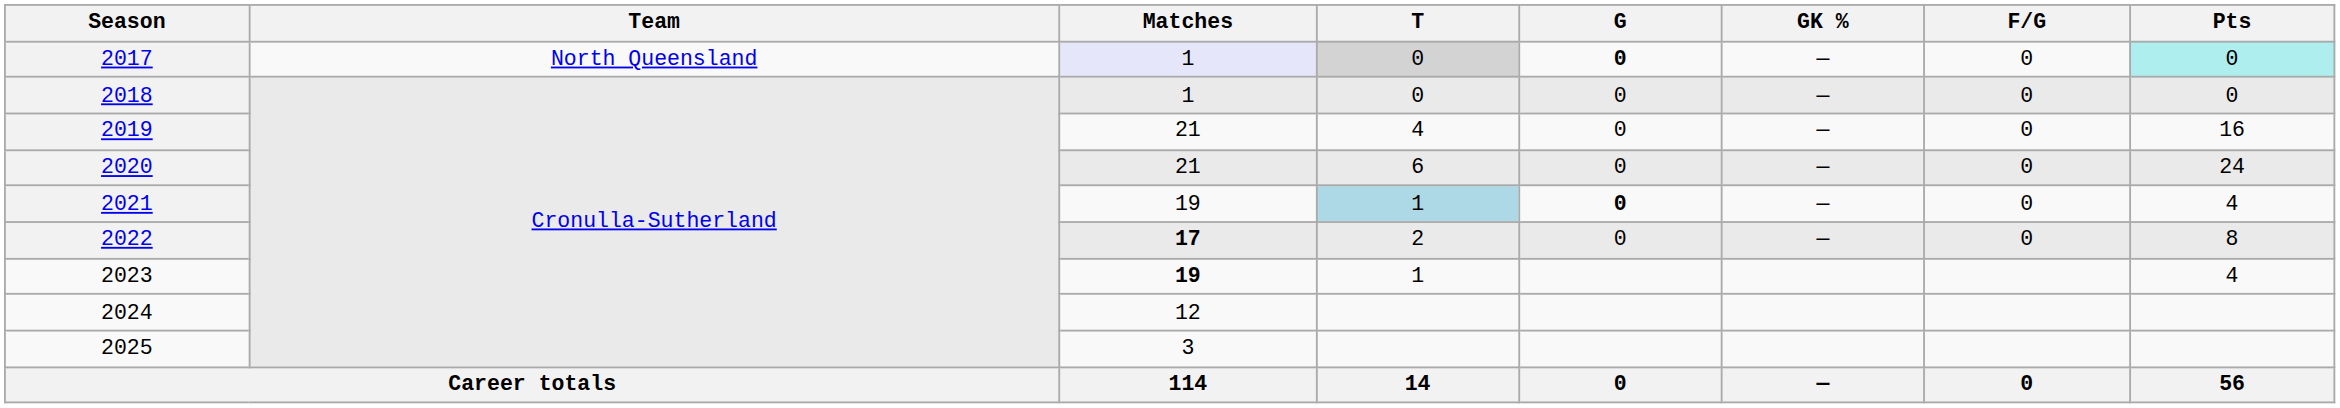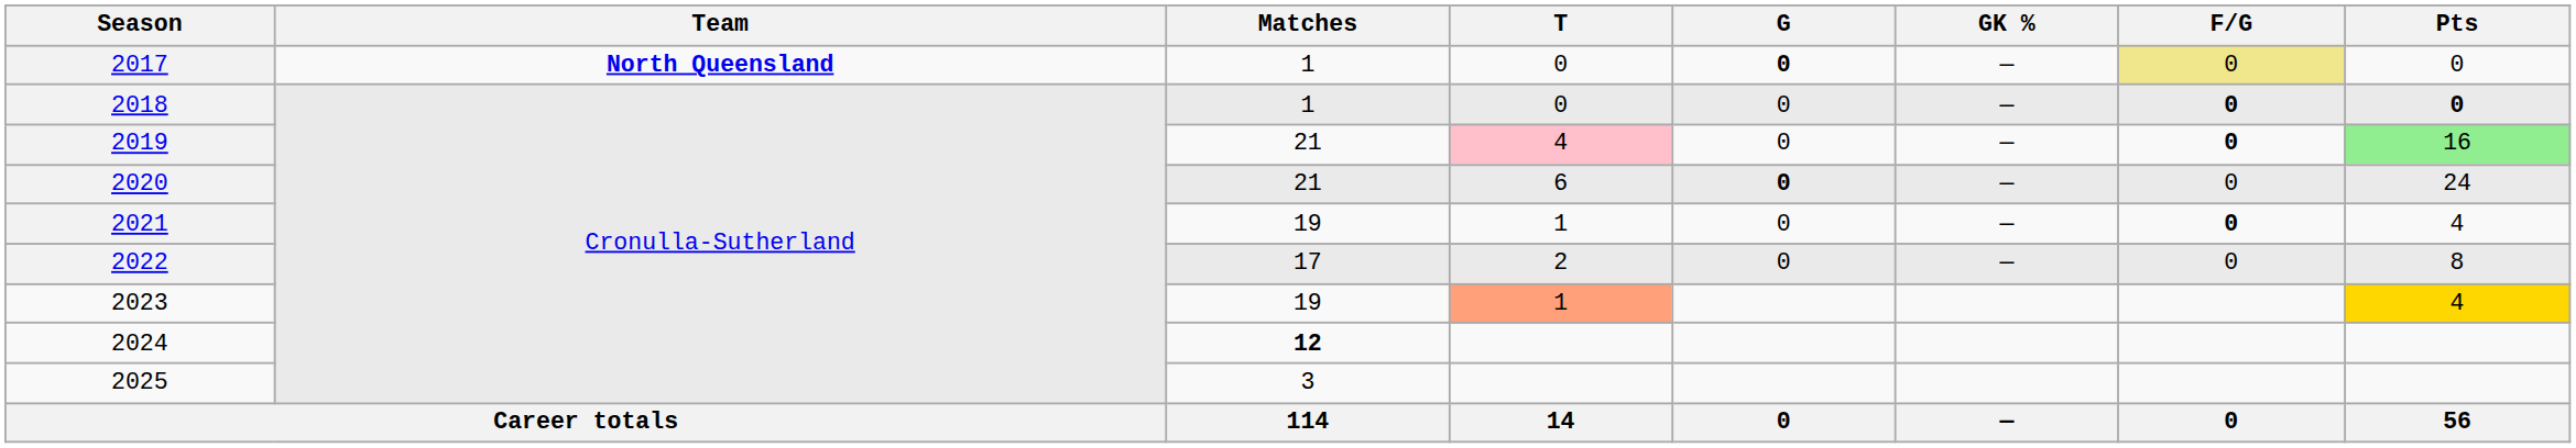2017 | Team: normal -> bold
2017 | Matches: lavender background -> no background
2017 | T: lightgrey background -> no background
2017 | F/G: no background -> khaki background
2017 | Pts: paleturquoise background -> no background
2018 | F/G: normal -> bold
2018 | Pts: normal -> bold
2019 | T: no background -> pink background
2019 | F/G: normal -> bold
2019 | Pts: no background -> lightgreen background
2020 | G: normal -> bold
2021 | T: lightblue background -> no background
2021 | G: bold -> normal
2021 | F/G: normal -> bold
2022 | Matches: bold -> normal
2023 | Matches: bold -> normal
2023 | T: no background -> lightsalmon background
2023 | Pts: no background -> gold background
2024 | Matches: normal -> bold
